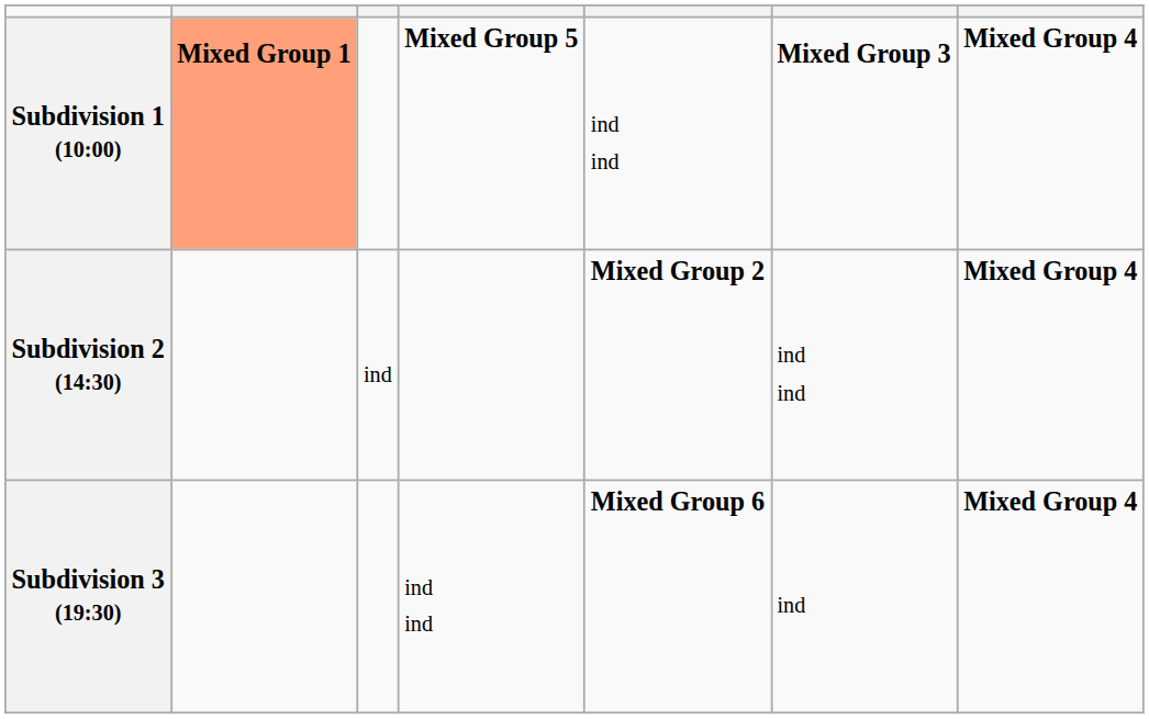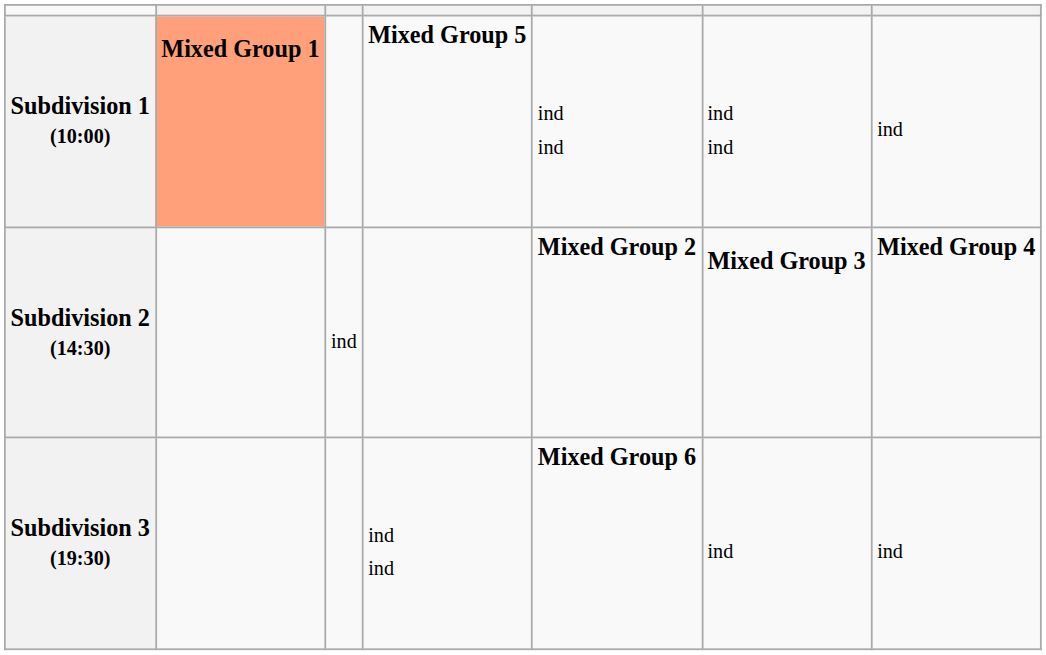Subdivision 1 (10:00) | column 6: Mixed Group 3 -> ind ind
Subdivision 1 (10:00) | column 7: Mixed Group 4 -> ind
Subdivision 2 (14:30) | column 6: ind ind -> Mixed Group 3
Subdivision 3 (19:30) | column 7: Mixed Group 4 -> ind
